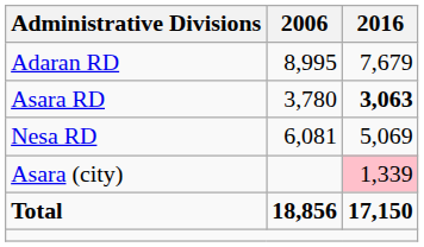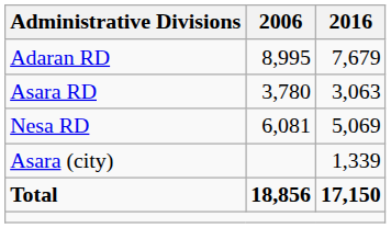Asara RD | 2016: bold -> normal
Asara (city) | 2016: pink background -> no background
